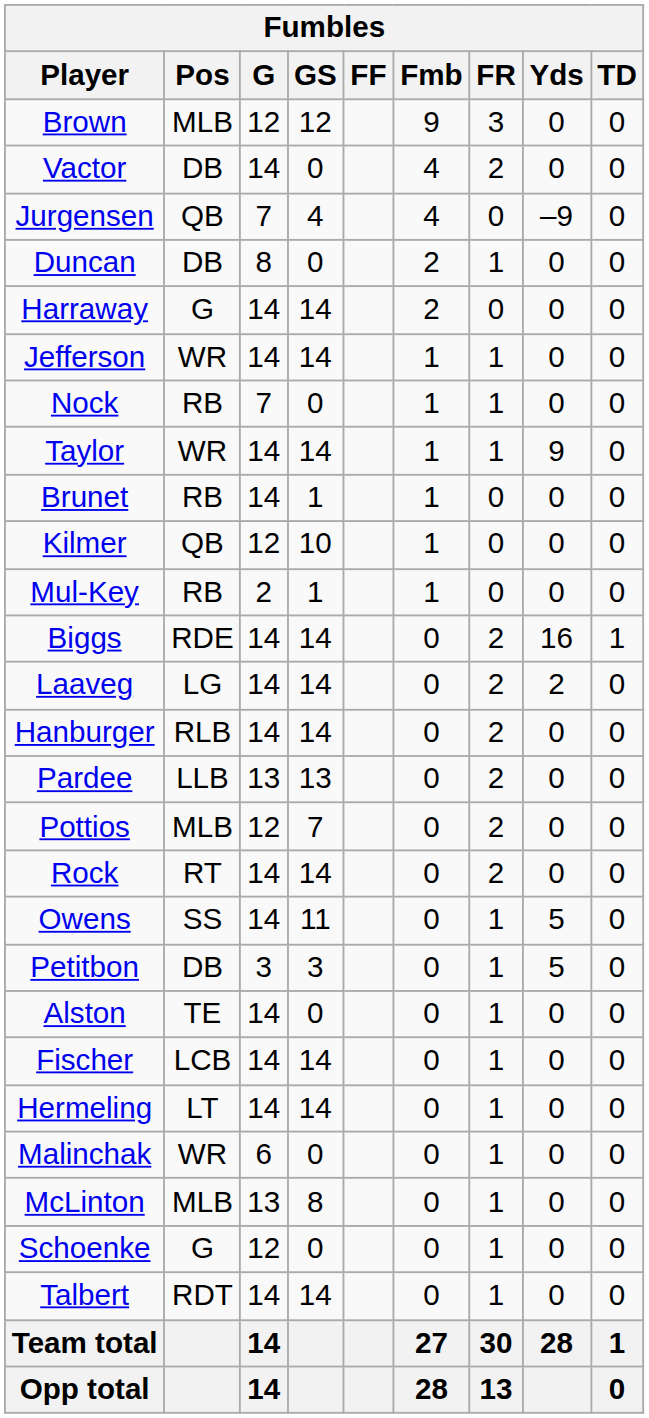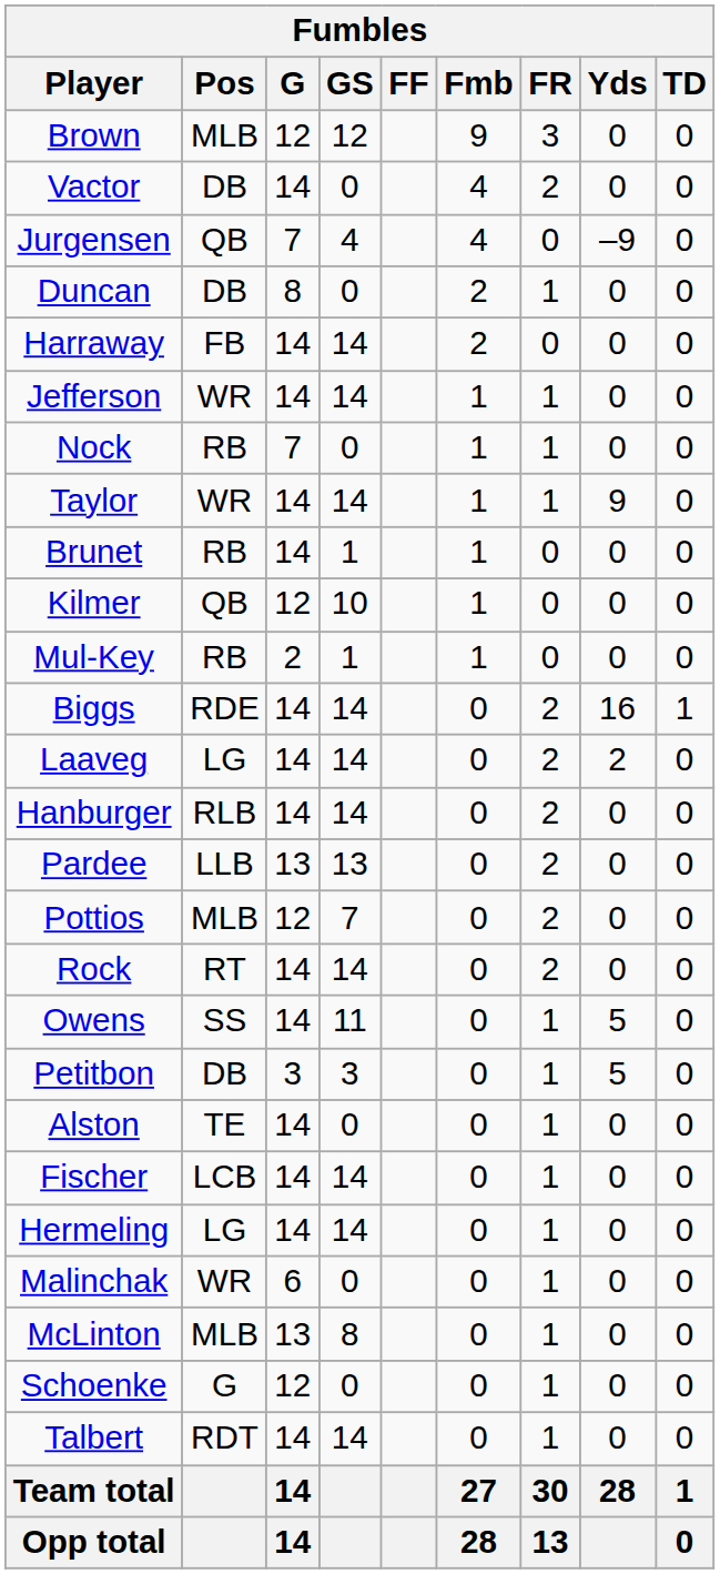Harraway | Pos: G -> FB
Hermeling | Pos: LT -> LG
